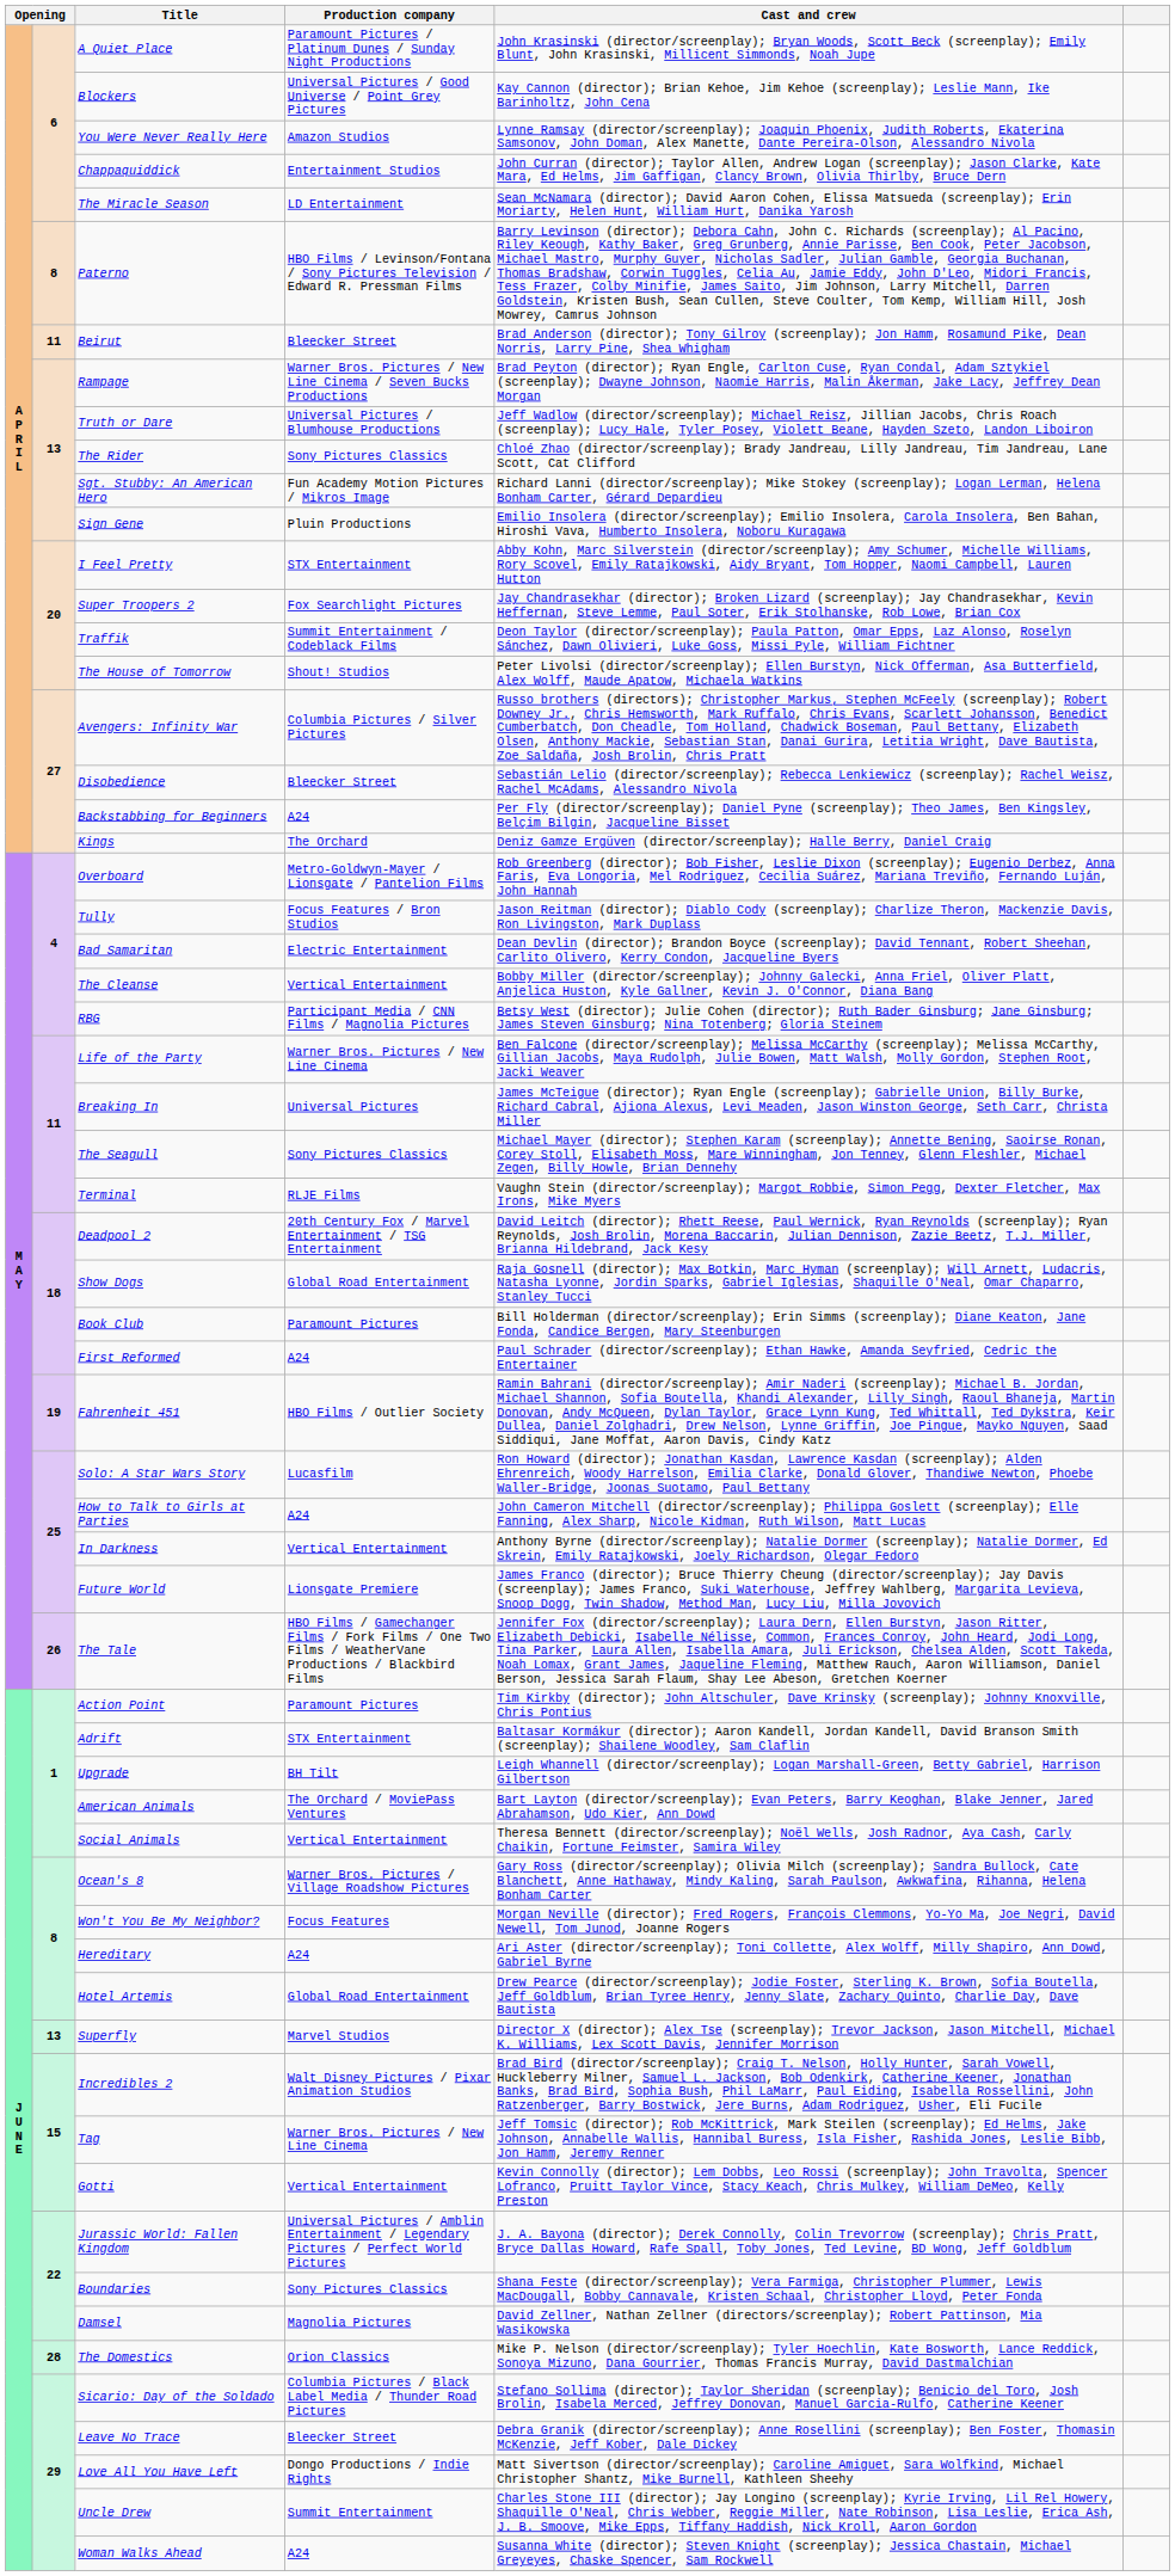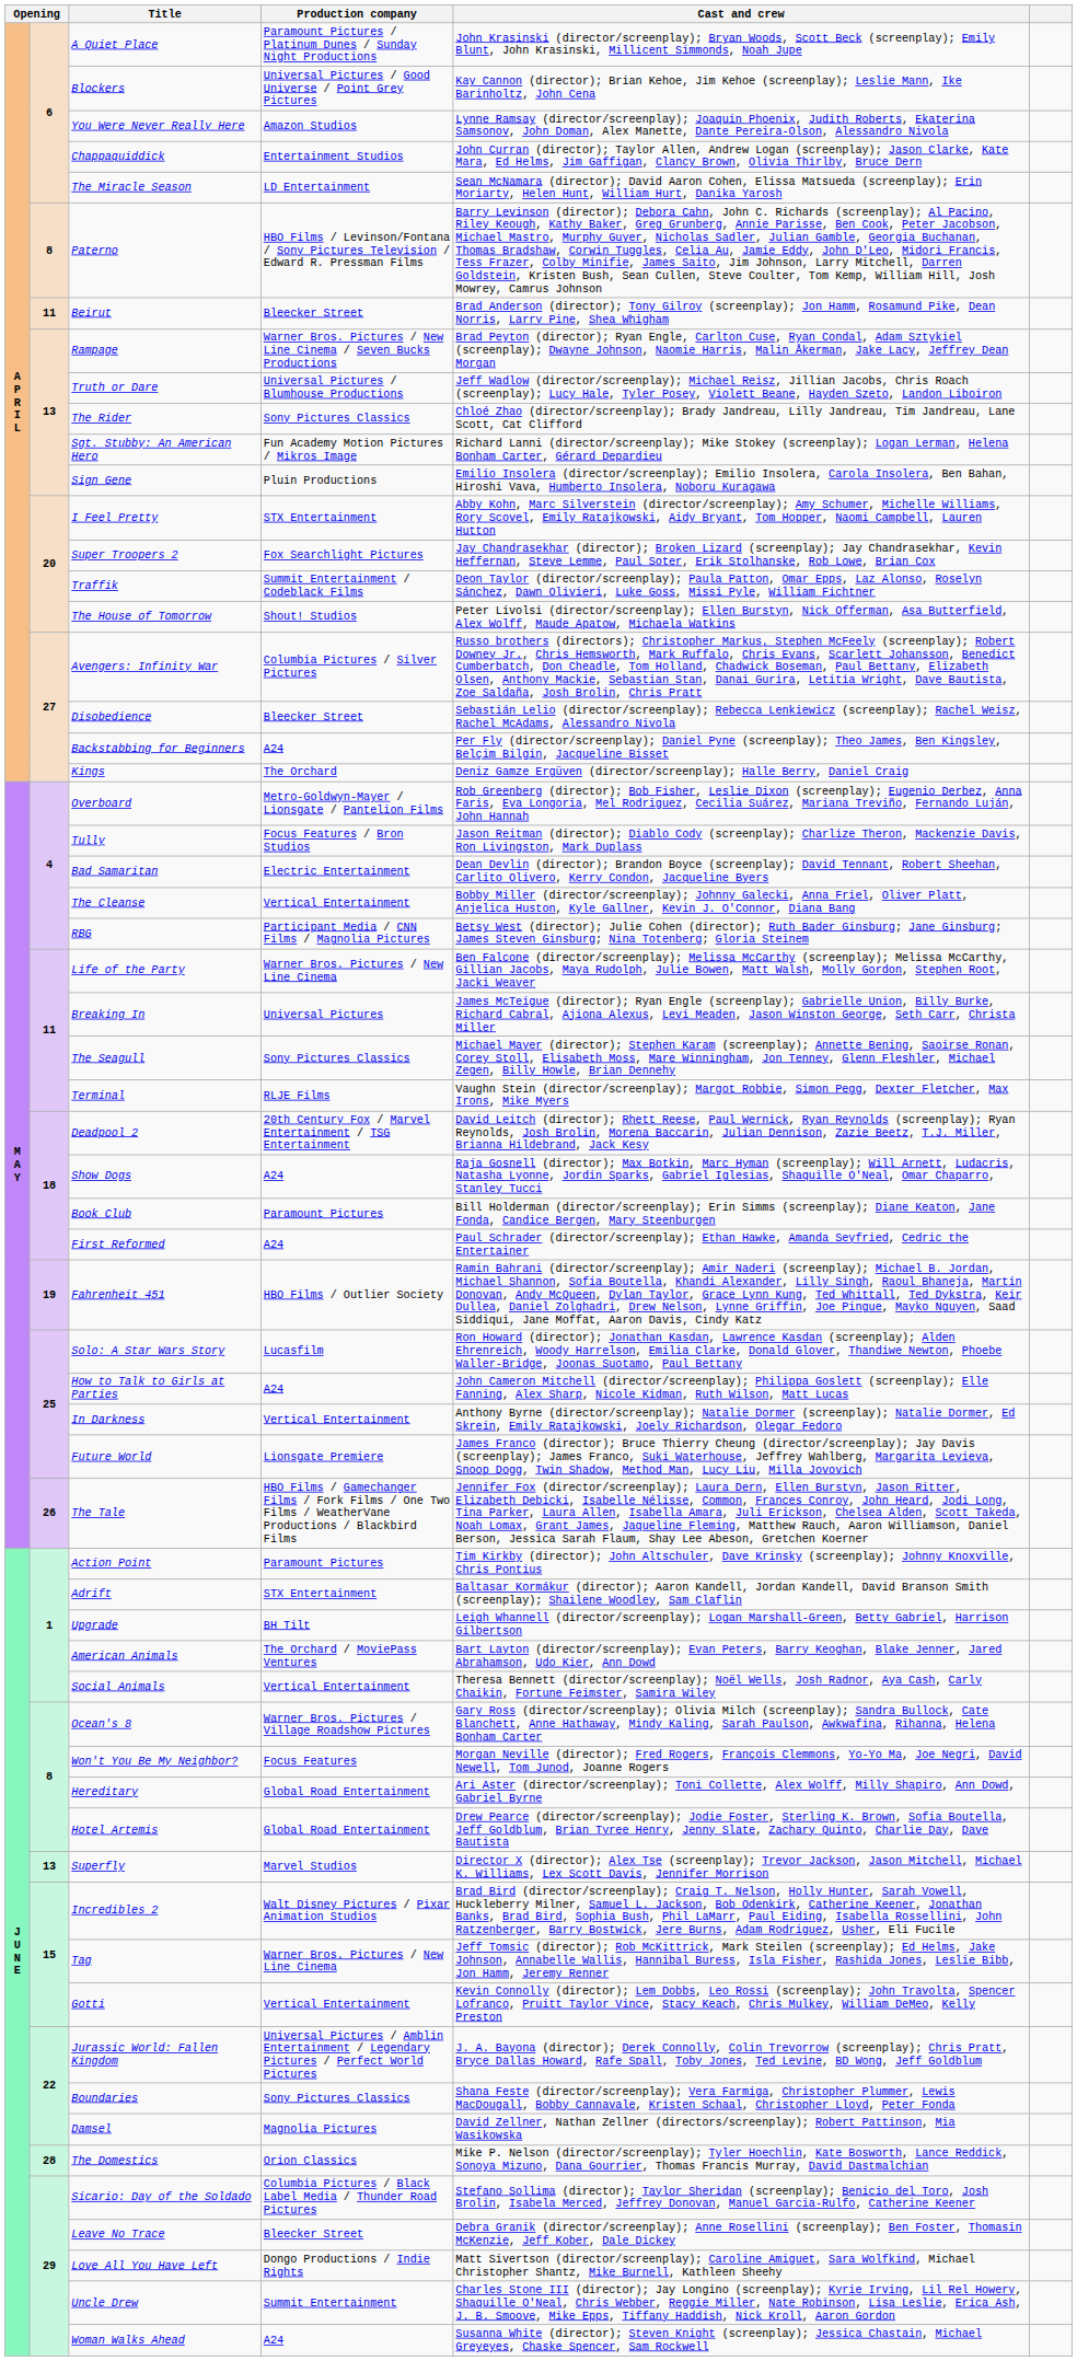Show Dogs | Production company: Global Road Entertainment -> A24
Hereditary | Production company: A24 -> Global Road Entertainment
